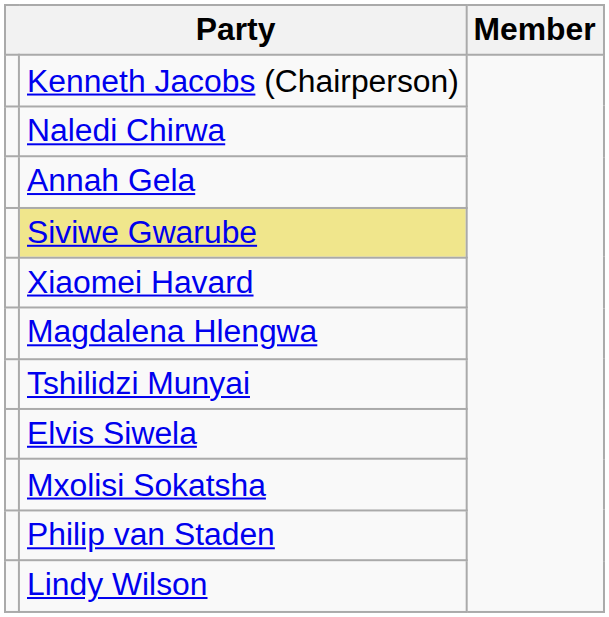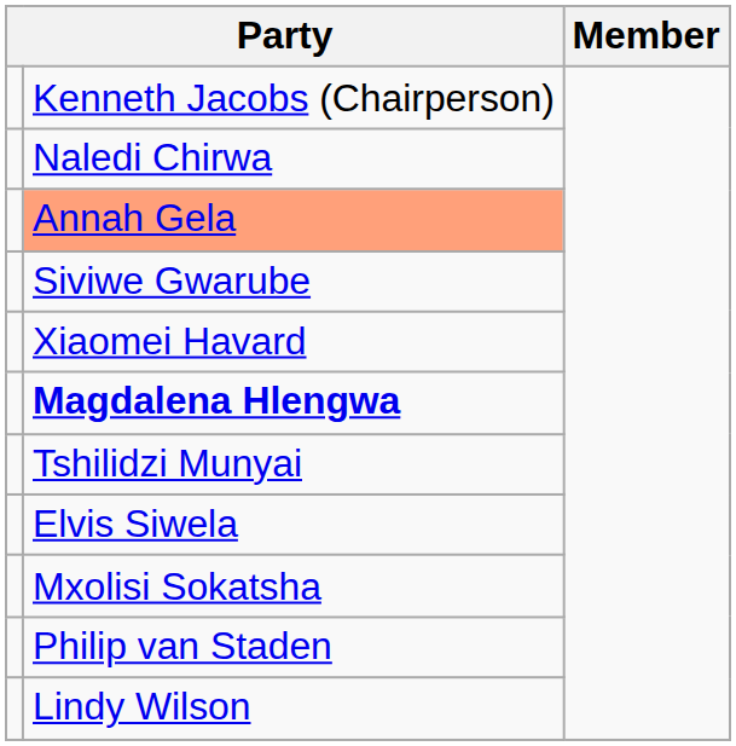Annah Gela | column 2: no background -> lightsalmon background
Siviwe Gwarube | column 2: khaki background -> no background
Magdalena Hlengwa | column 2: normal -> bold
